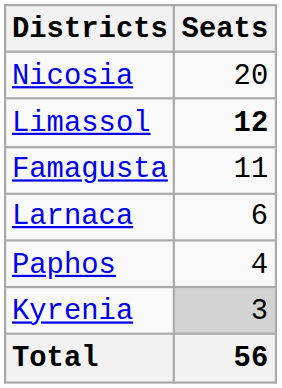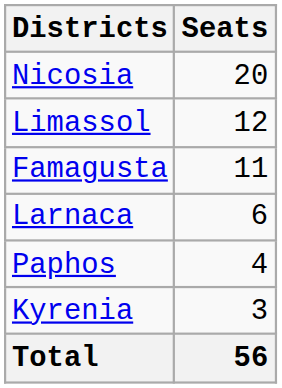Limassol | Seats: bold -> normal
Kyrenia | Seats: lightgrey background -> no background
